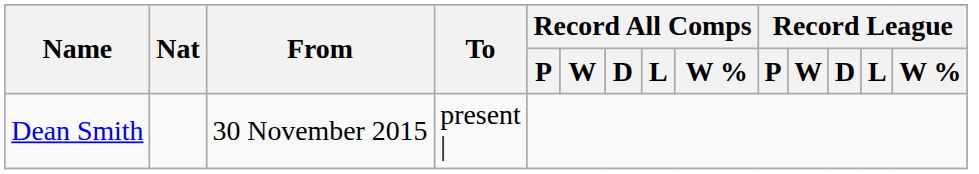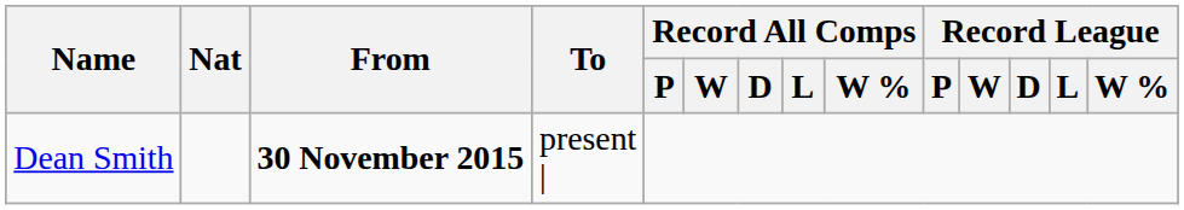Dean Smith | From: normal -> bold
